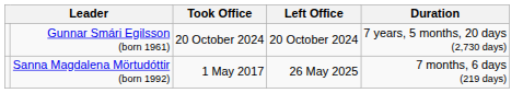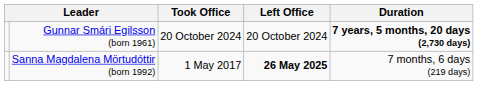Gunnar Smári Egilsson (born 1961) | Duration: normal -> bold
Sanna Magdalena Mörtudóttir (born 1992) | Left Office: normal -> bold
